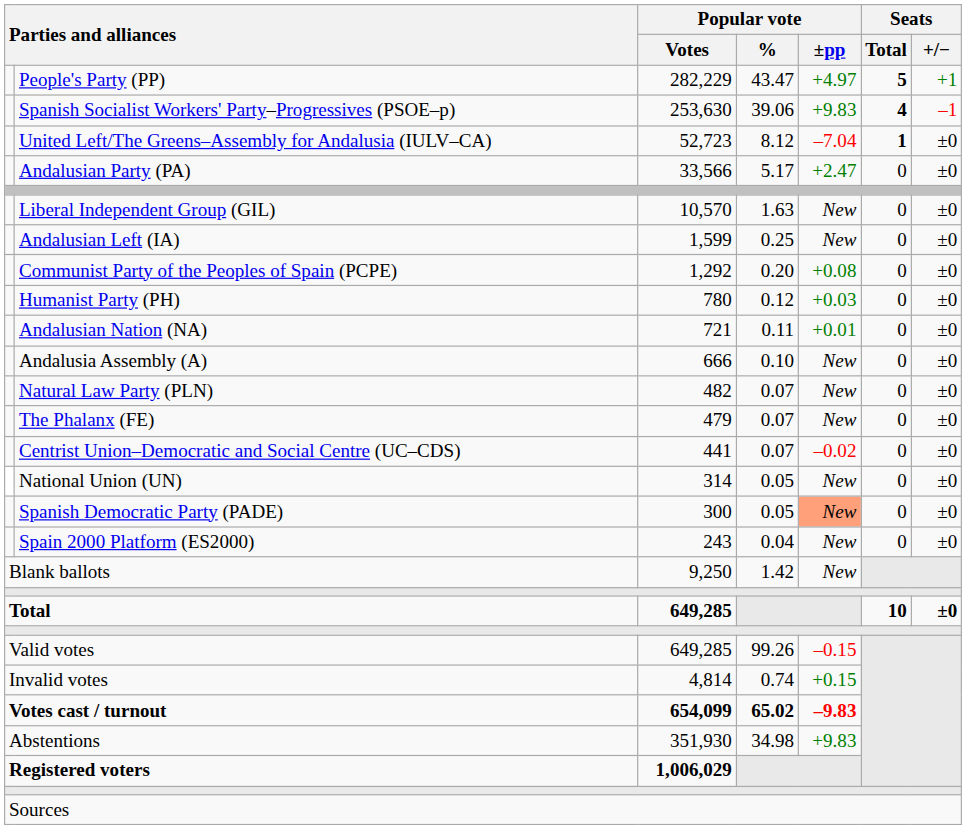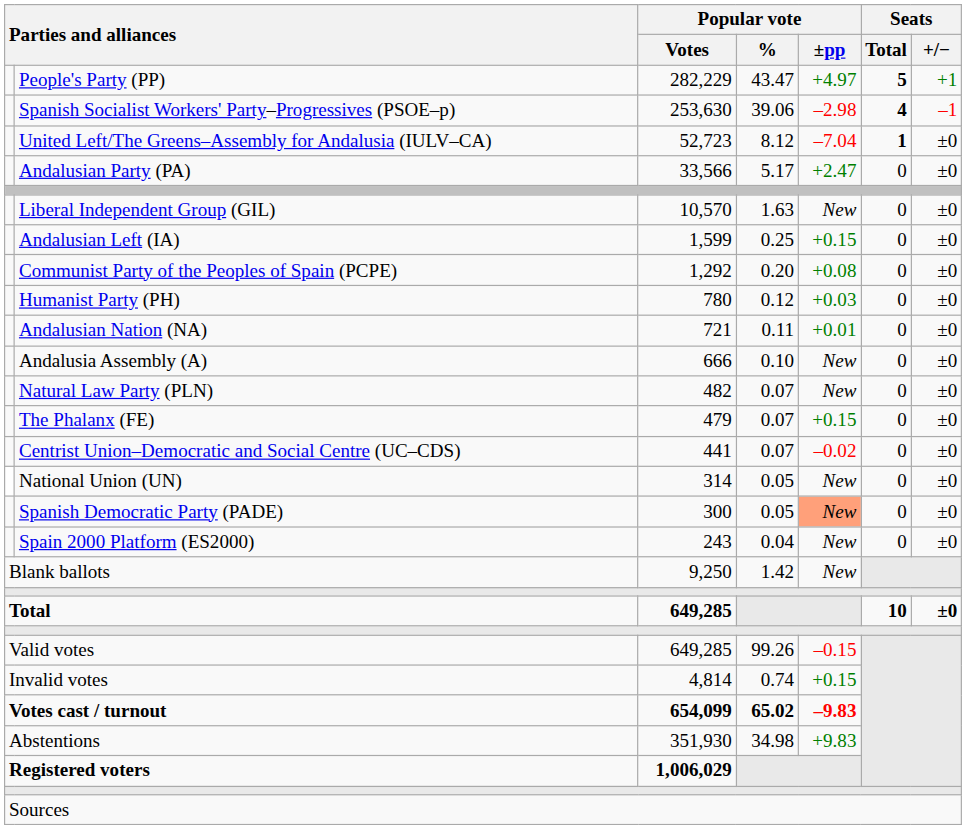Spanish Socialist Workers' Party–Progressives (PSOE–p) | Popular vote / ±pp: +9.83 -> –2.98
Andalusian Left (IA) | Popular vote / ±pp: New -> +0.15
The Phalanx (FE) | Popular vote / ±pp: New -> +0.15
